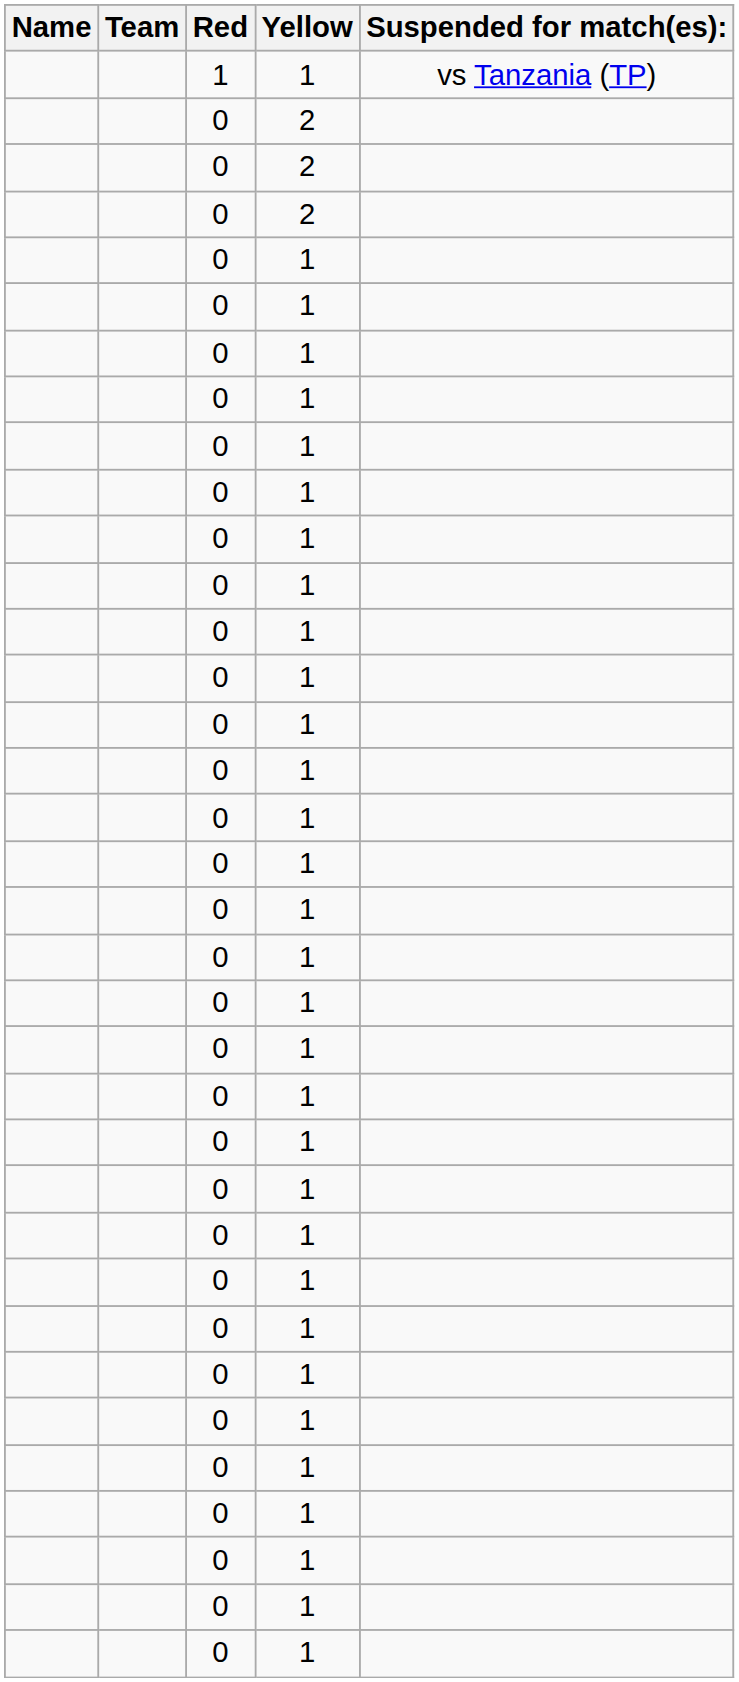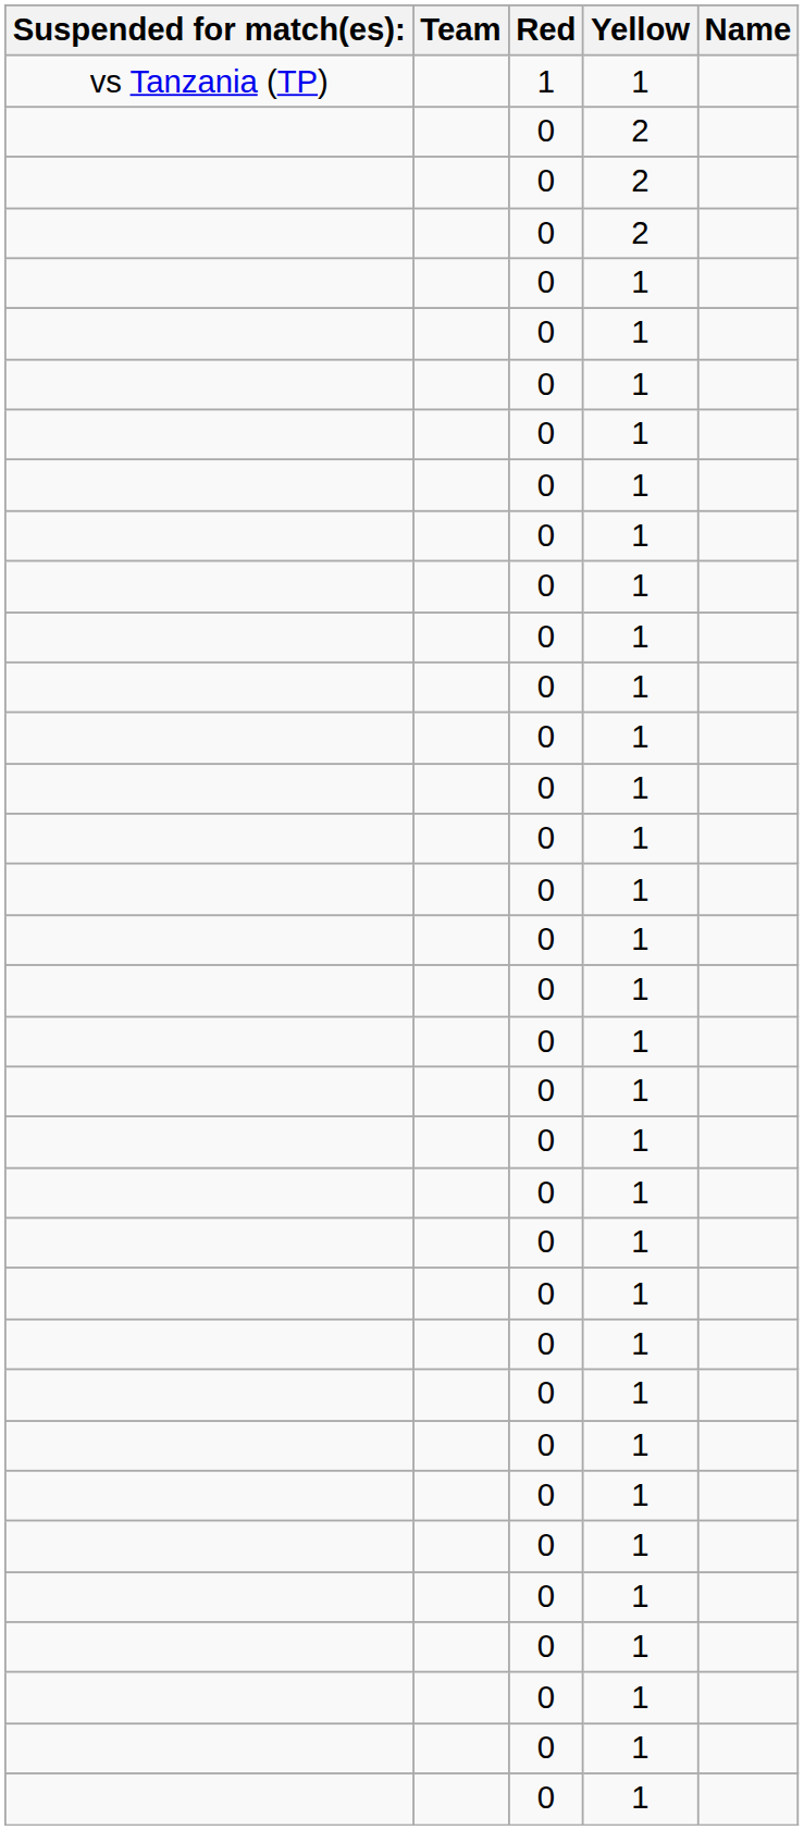columns swapped: Name <-> Suspended for match(es):
